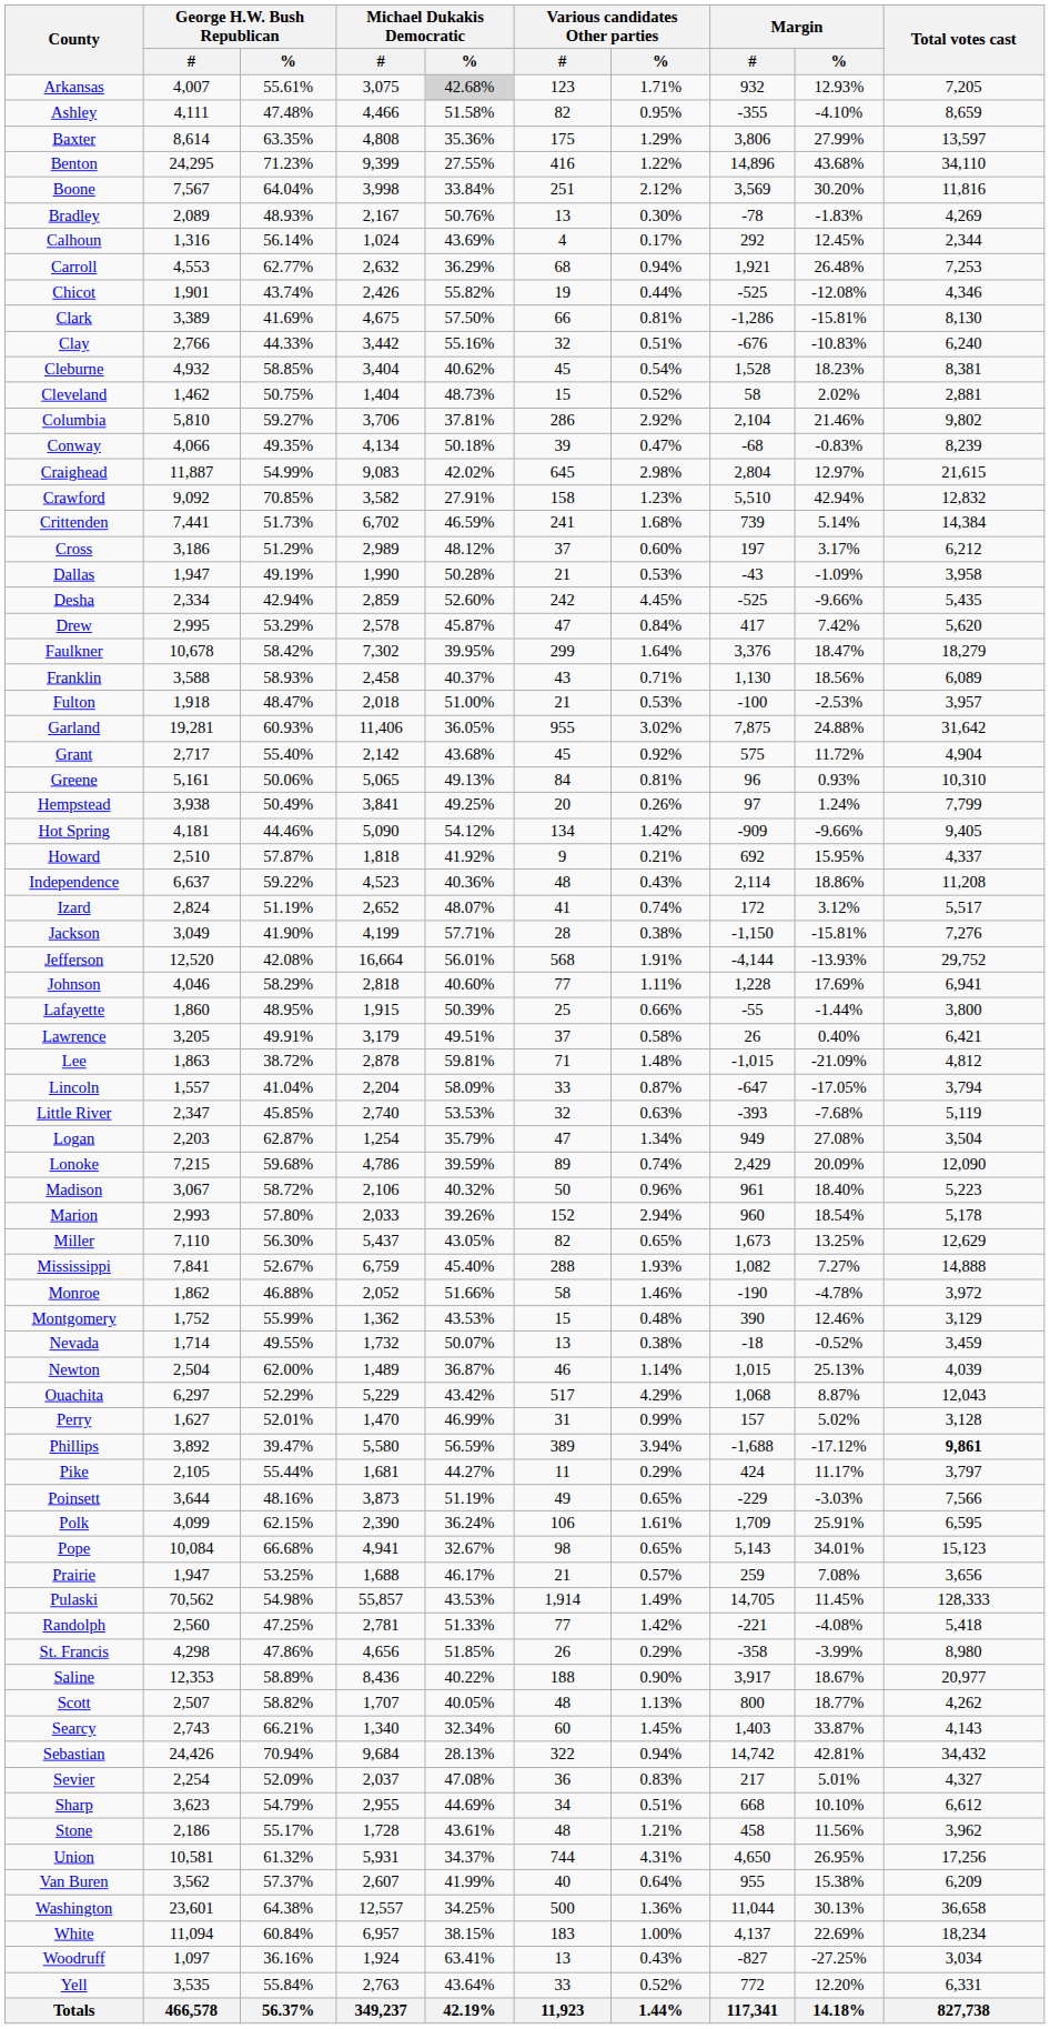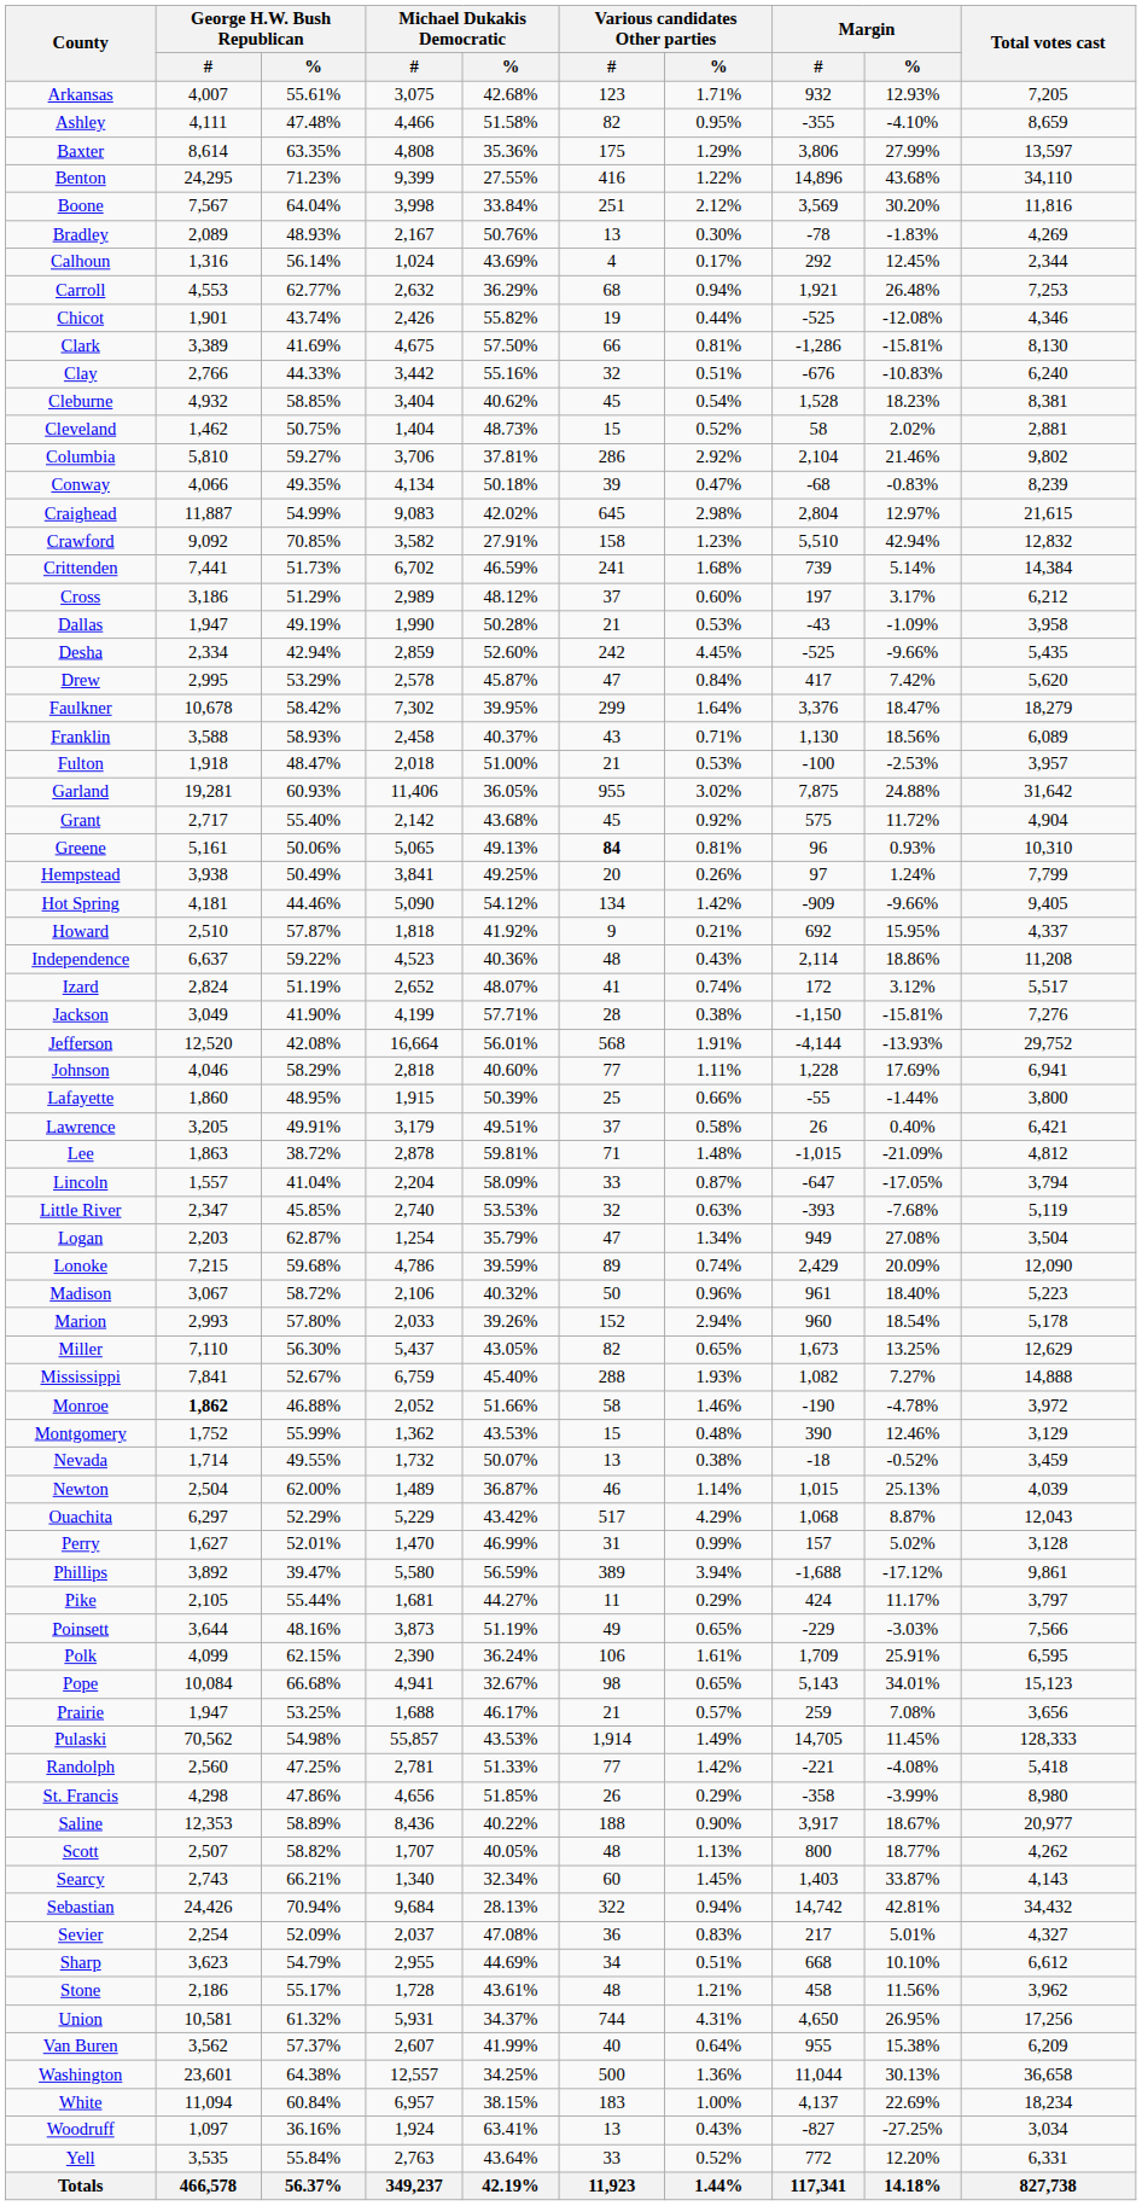Arkansas | Michael Dukakis Democratic / %: lightgrey background -> no background
Greene | Various candidates Other parties / #: normal -> bold
Monroe | George H.W. Bush Republican / #: normal -> bold
Phillips | Total votes cast: bold -> normal
